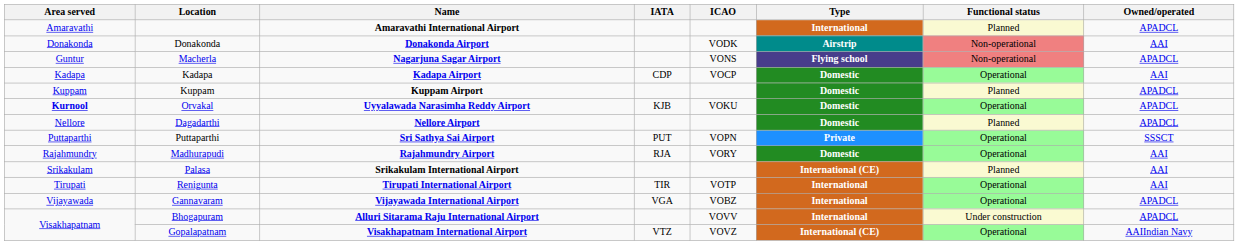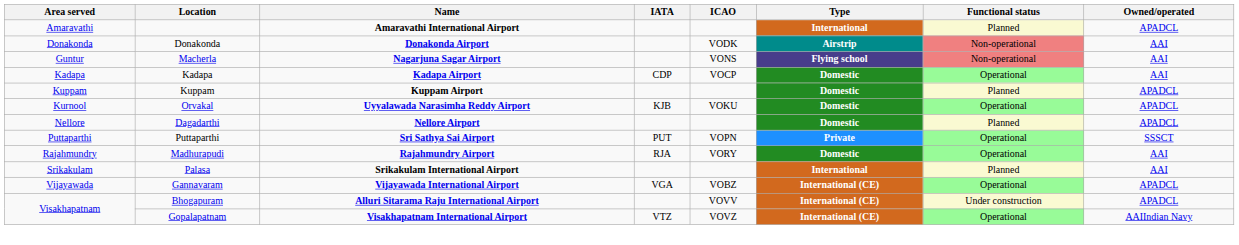Macherla | Owned/operated: APADCL -> AAI
Orvakal | Area served: bold -> normal
Palasa | Type: International (CE) -> International
- row: Tirupati | Renigunta | Tirupati International Airport | TIR | VOTP | International | Operational | AAI
Gannavaram | Type: International -> International (CE)
Bhogapuram | Type: International -> International (CE)
